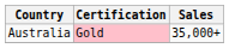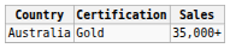Australia | Certification: pink background -> no background
